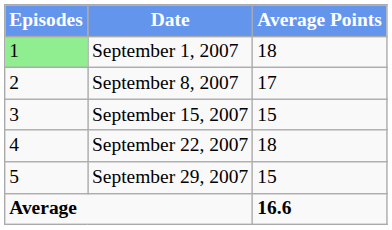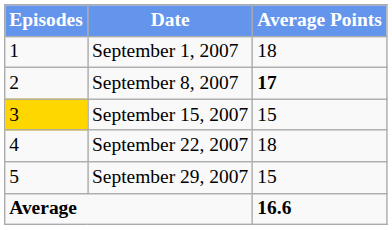September 1, 2007 | Episodes: lightgreen background -> no background
September 8, 2007 | Average Points: normal -> bold
September 15, 2007 | Episodes: no background -> gold background
